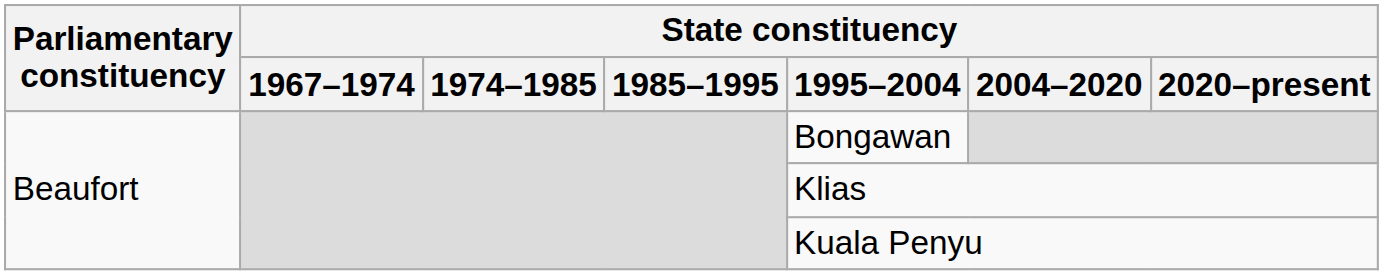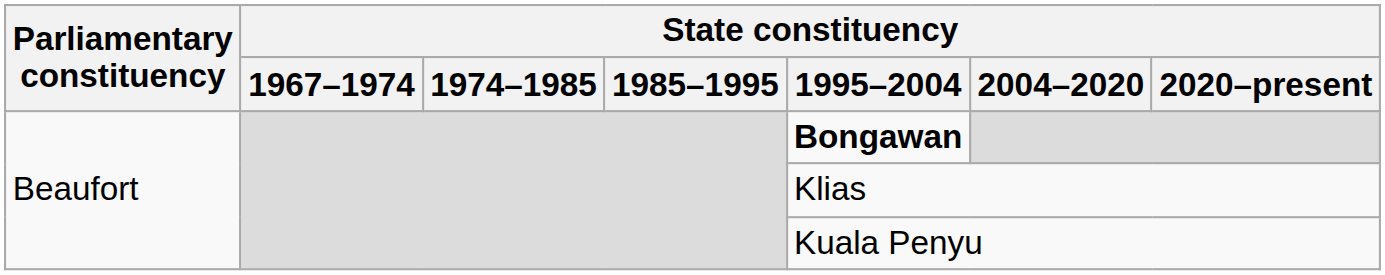row 3 | State constituency / 1995–2004: normal -> bold
